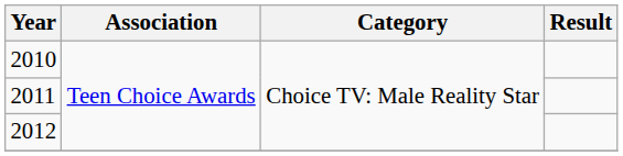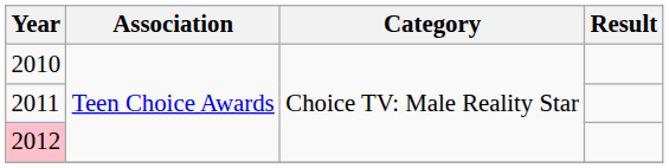2012 | Year: no background -> pink background
